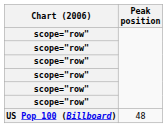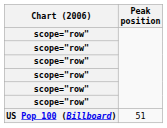US Pop 100 (Billboard) | Peak position: 48 -> 51
